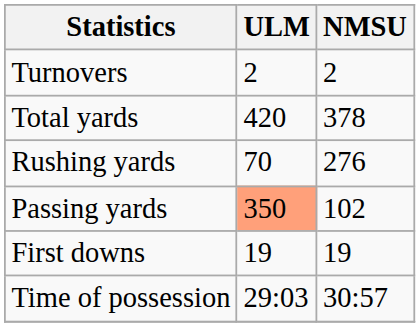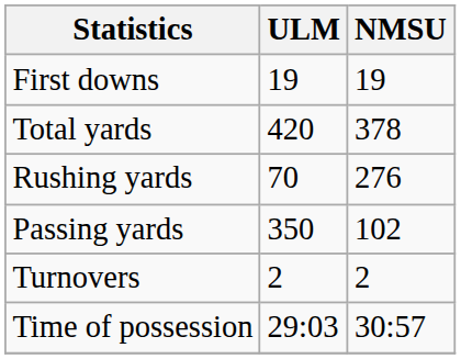rows swapped: First downs <-> Turnovers
Passing yards | ULM: lightsalmon background -> no background
